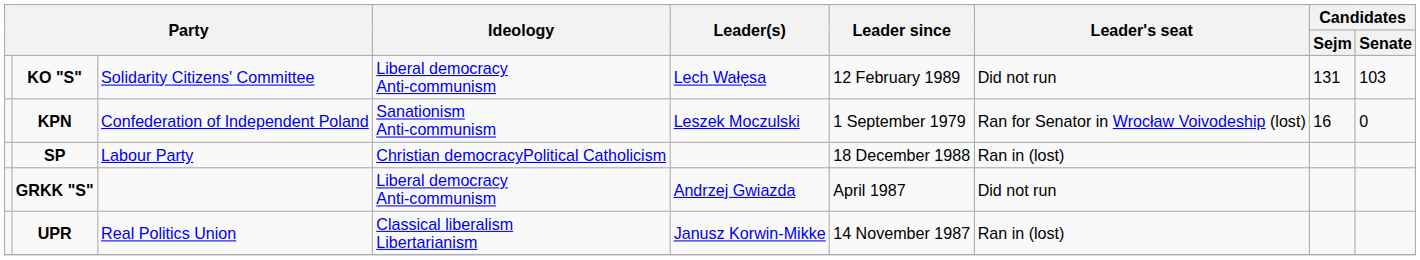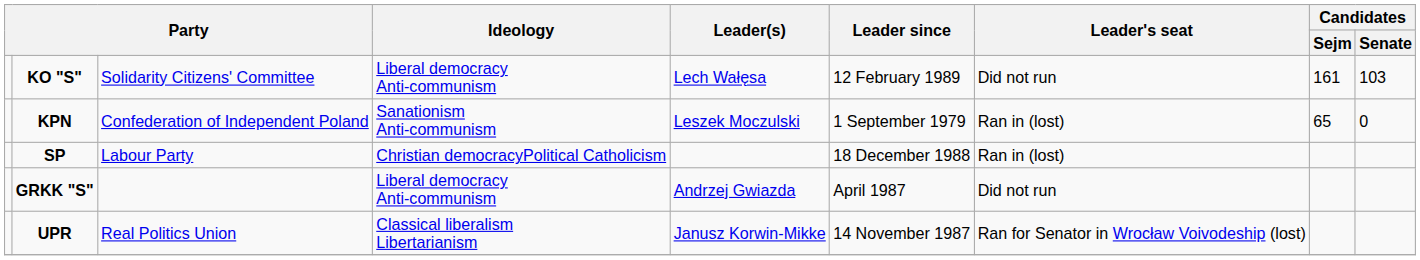KO "S" | Candidates / Sejm: 131 -> 161
KPN | Leader's seat: Ran for Senator in Wrocław Voivodeship (lost) -> Ran in (lost)
KPN | Candidates / Sejm: 16 -> 65
UPR | Leader's seat: Ran in (lost) -> Ran for Senator in Wrocław Voivodeship (lost)
